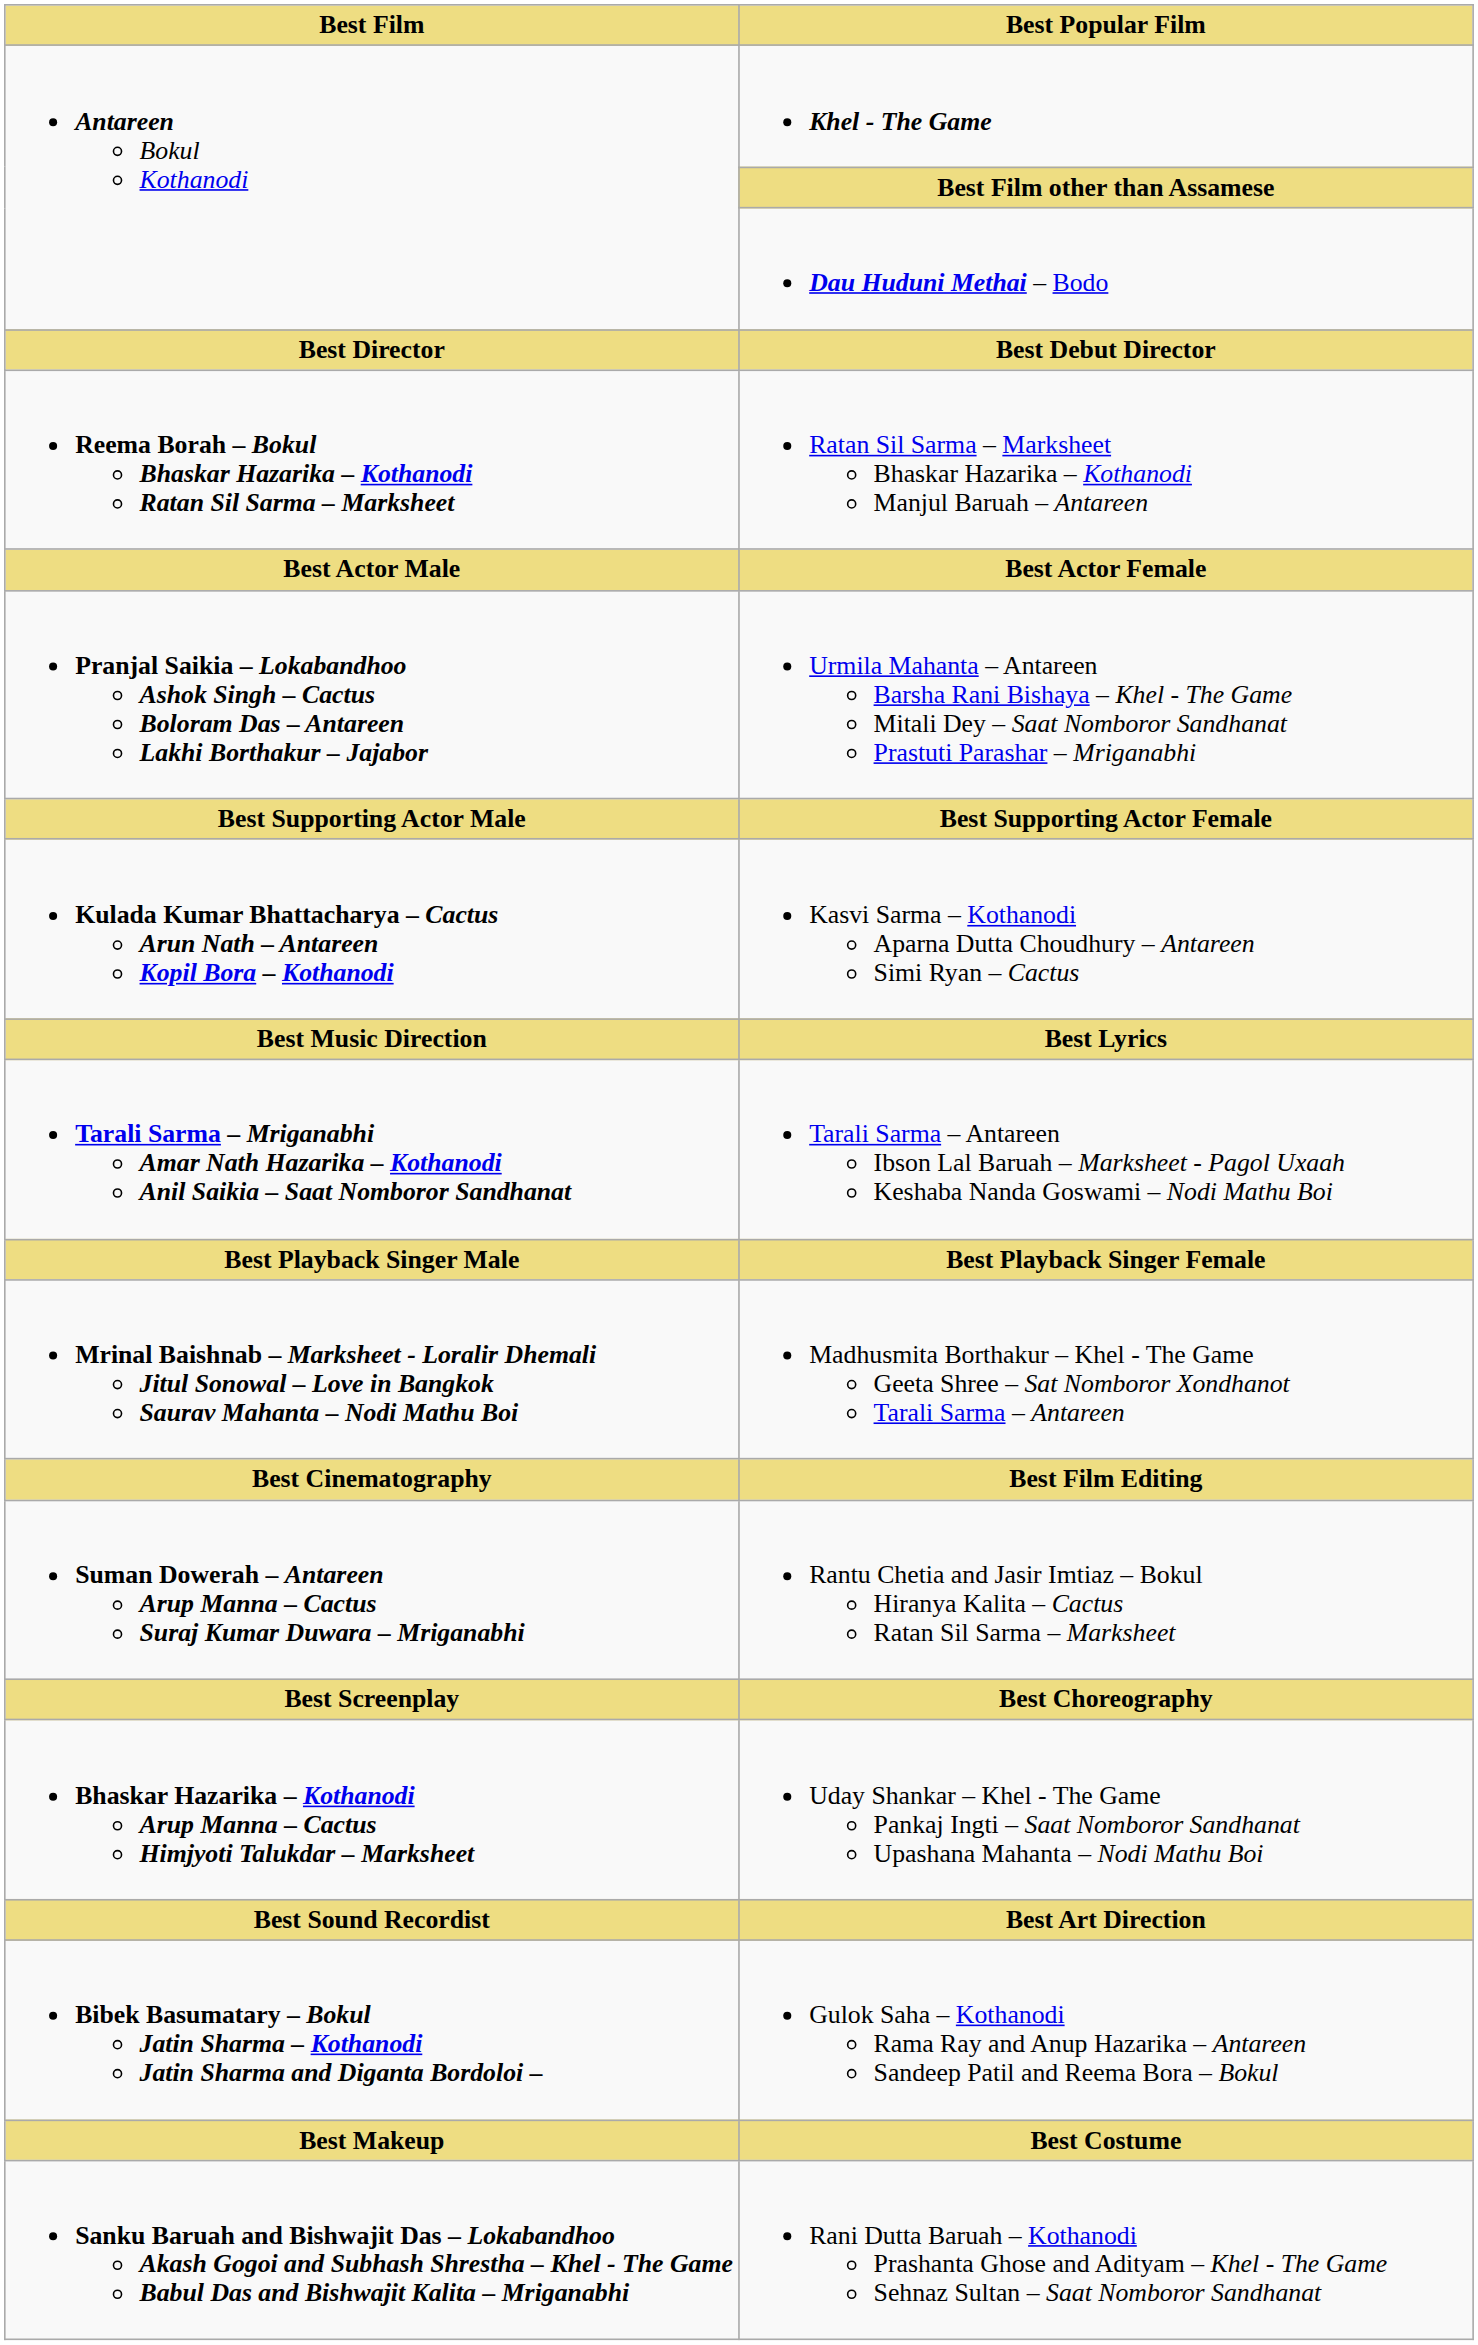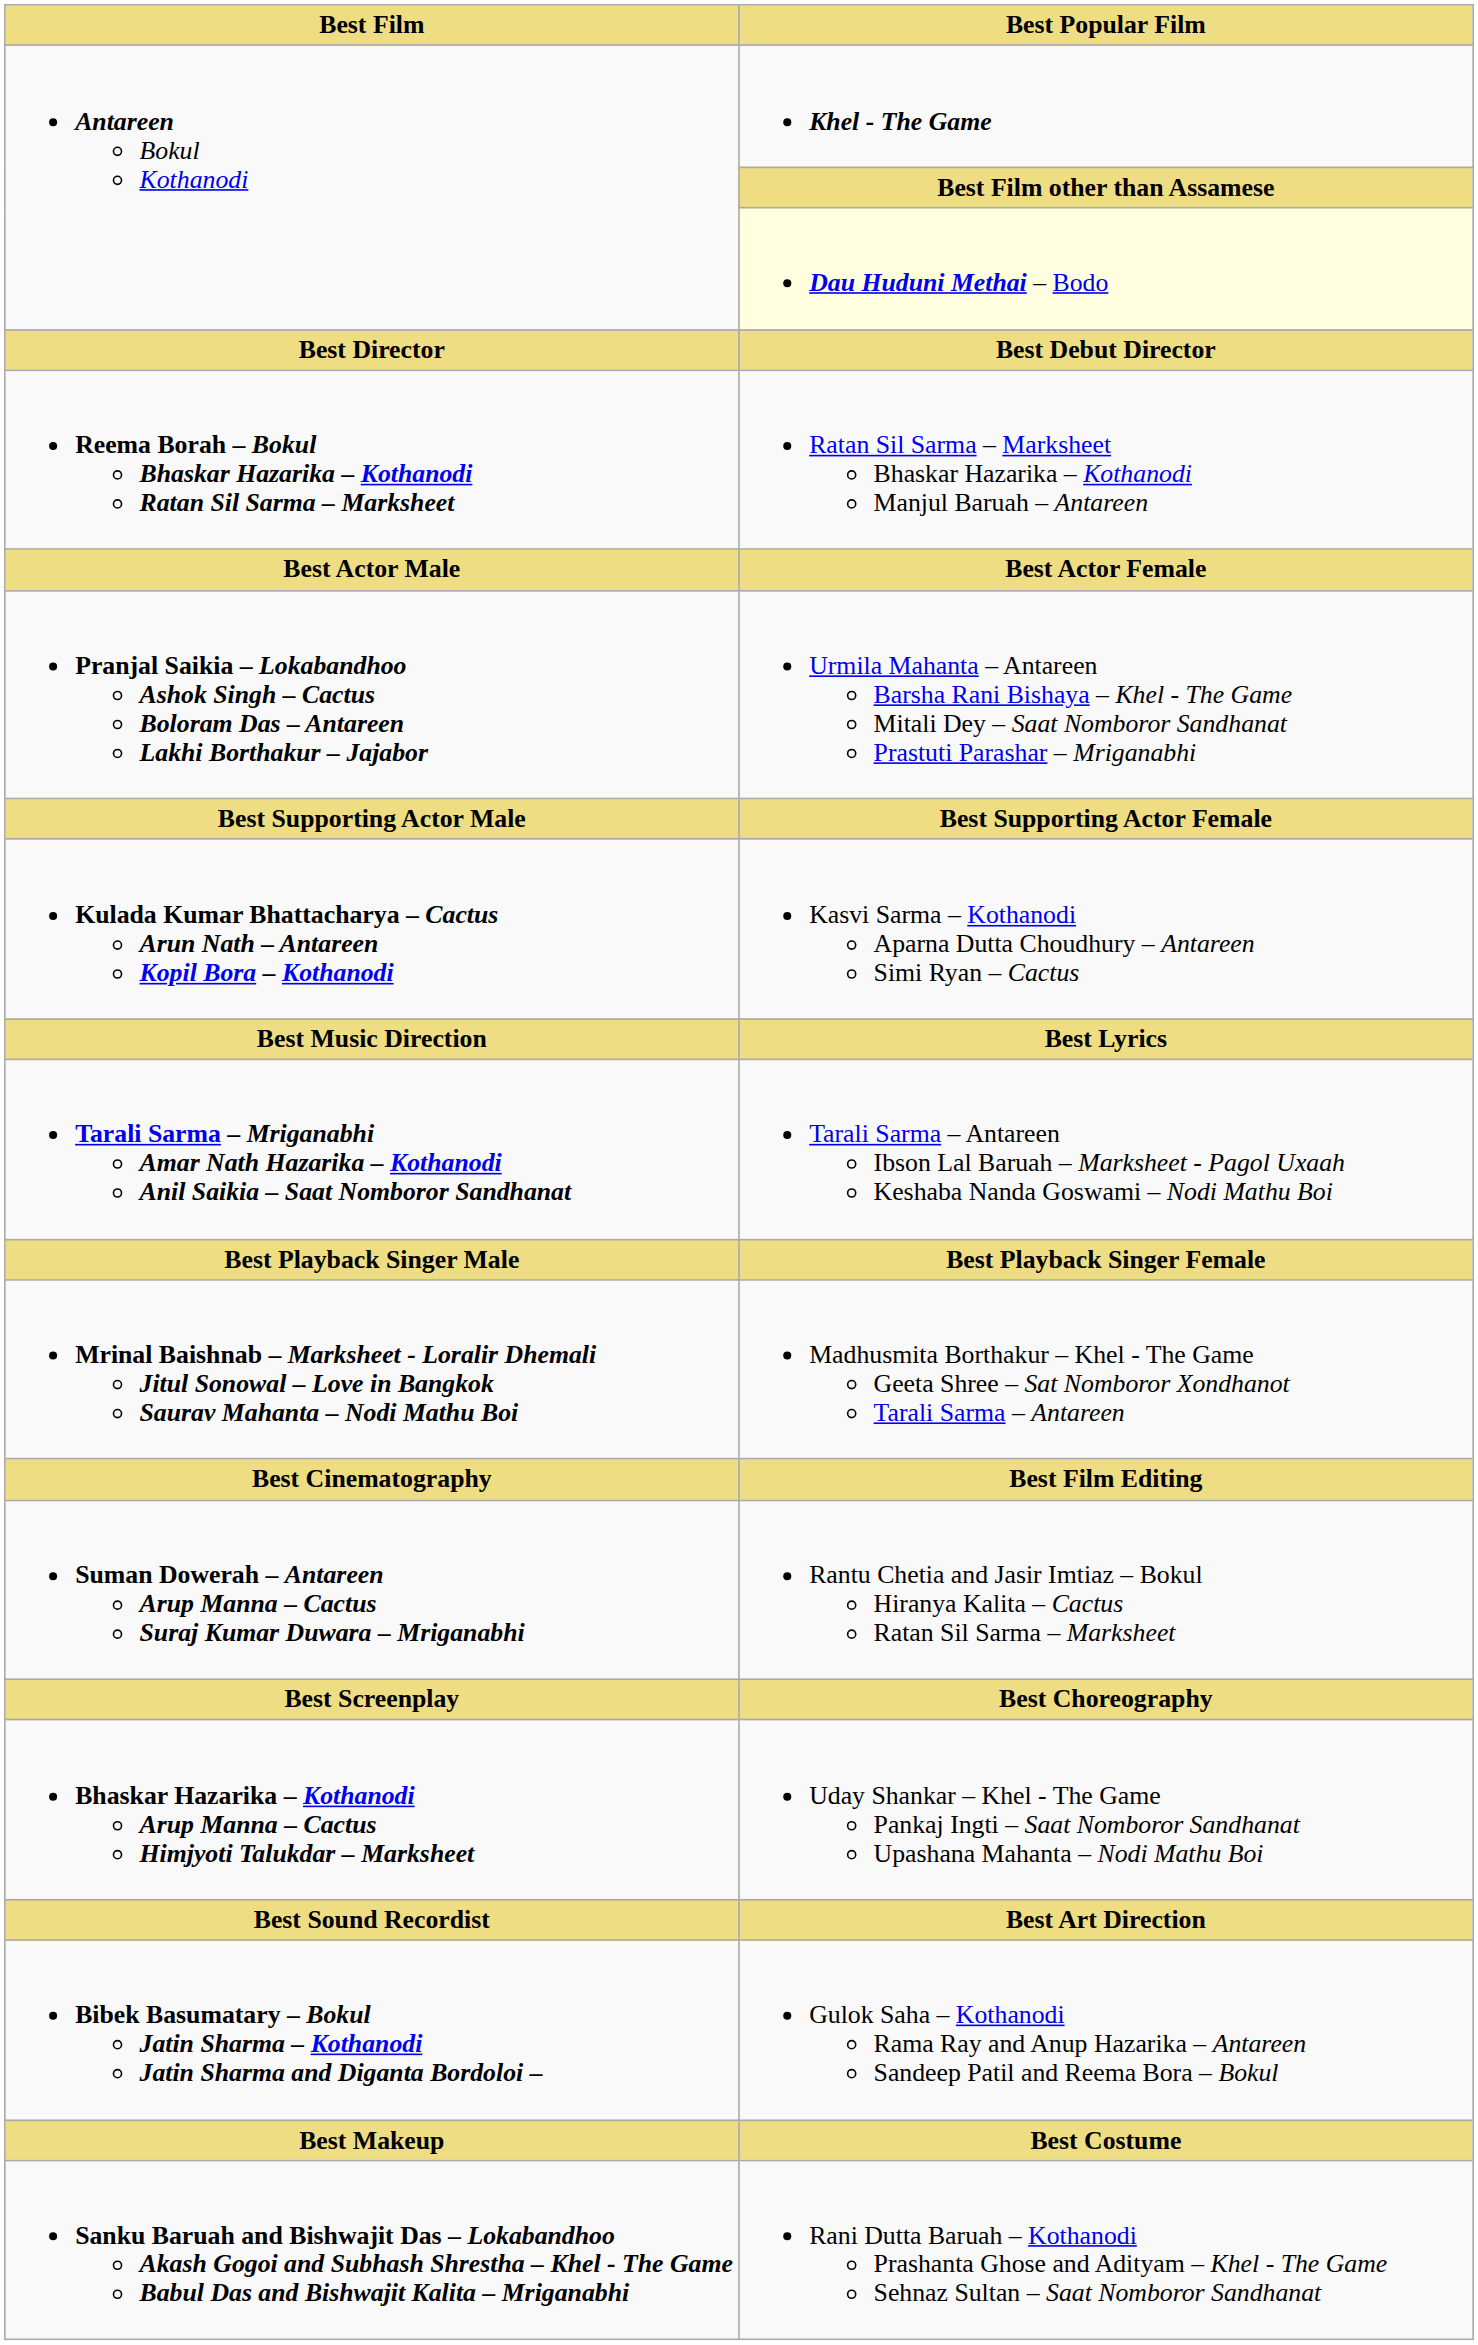Dau Huduni Methai – Bodo | Best Popular Film: no background -> lightyellow background
